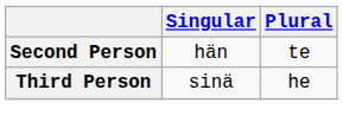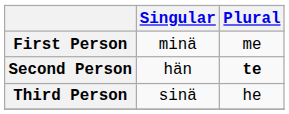+ row: First Person | minä | me
Second Person | Plural: normal -> bold
